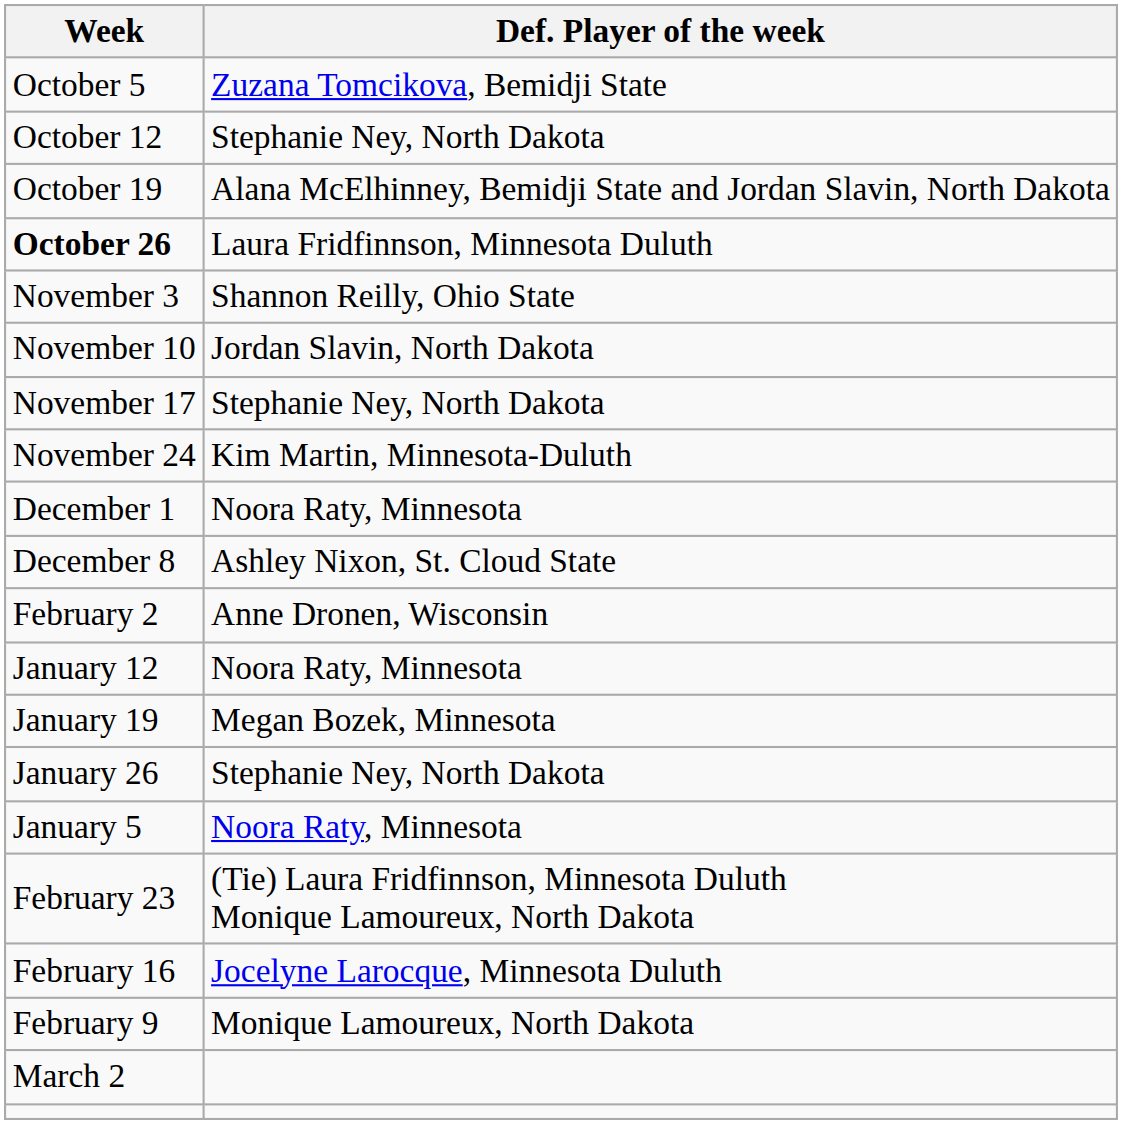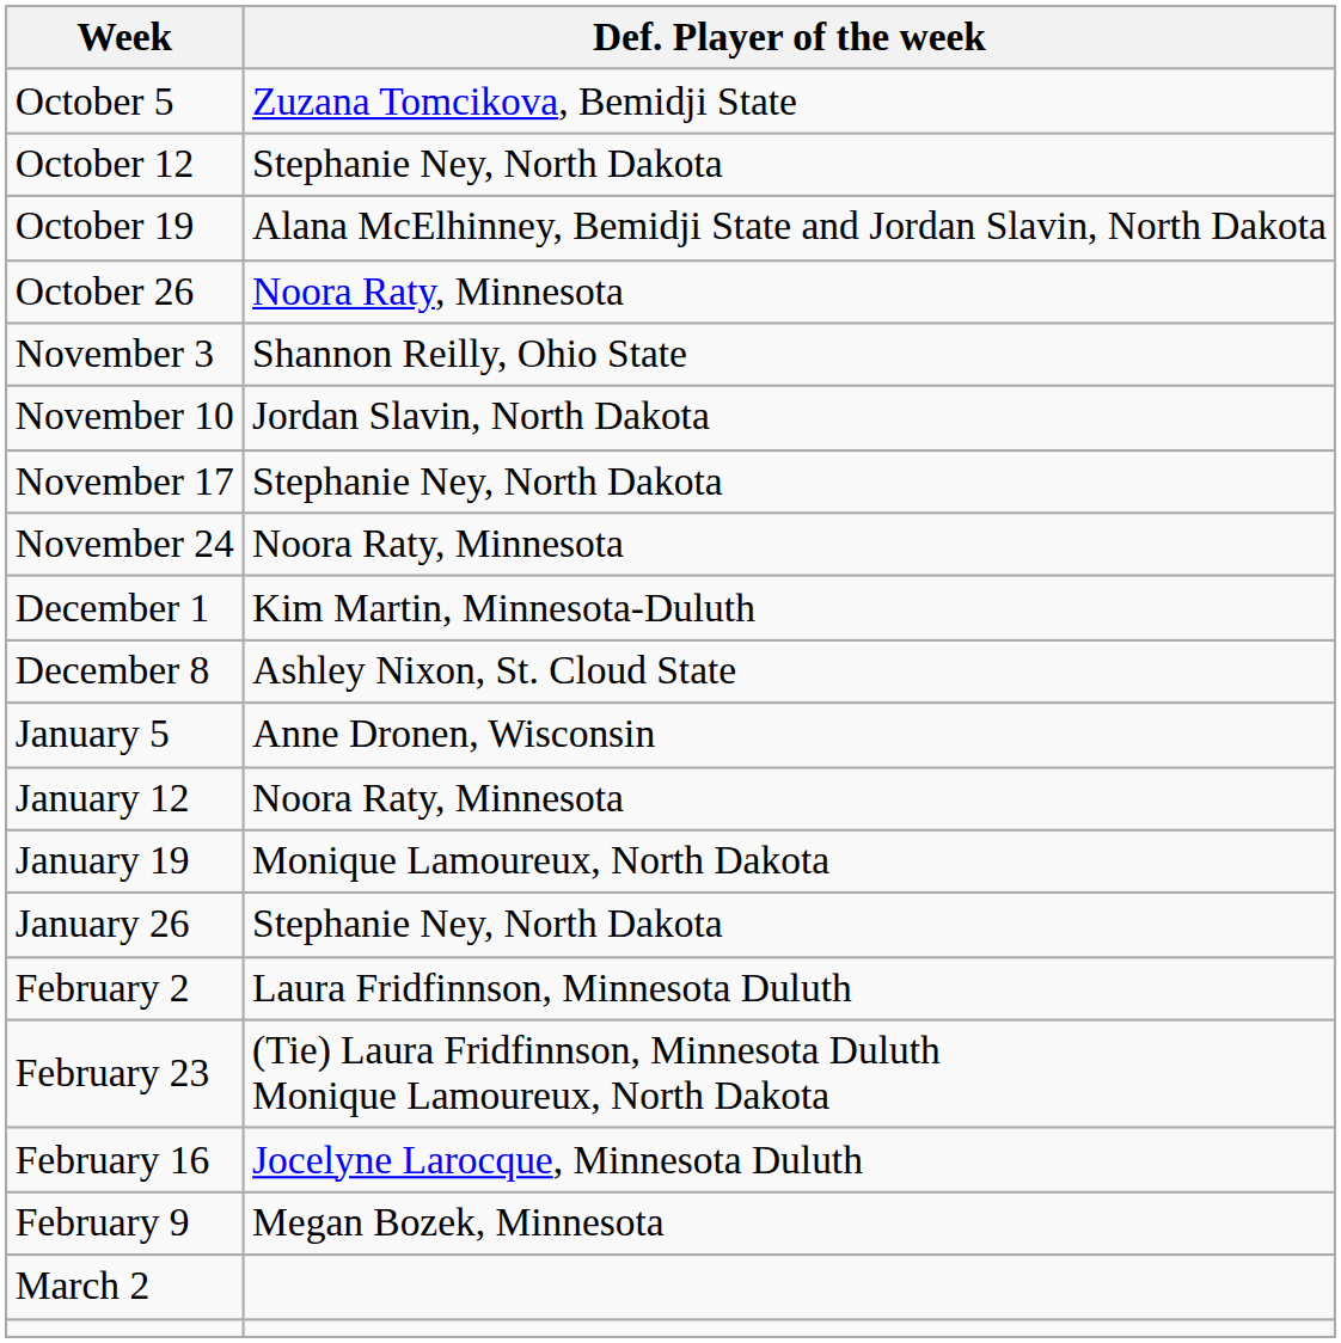row 5 | Week: bold -> normal
row 5 | Def. Player of the week: Laura Fridfinnson, Minnesota Duluth -> Noora Raty, Minnesota
row 9 | Def. Player of the week: Kim Martin, Minnesota-Duluth -> Noora Raty, Minnesota
row 10 | Def. Player of the week: Noora Raty, Minnesota -> Kim Martin, Minnesota-Duluth
row 12 | Week: February 2 -> January 5
row 14 | Def. Player of the week: Megan Bozek, Minnesota -> Monique Lamoureux, North Dakota
row 16 | Week: January 5 -> February 2
row 16 | Def. Player of the week: Noora Raty, Minnesota -> Laura Fridfinnson, Minnesota Duluth
row 19 | Def. Player of the week: Monique Lamoureux, North Dakota -> Megan Bozek, Minnesota
